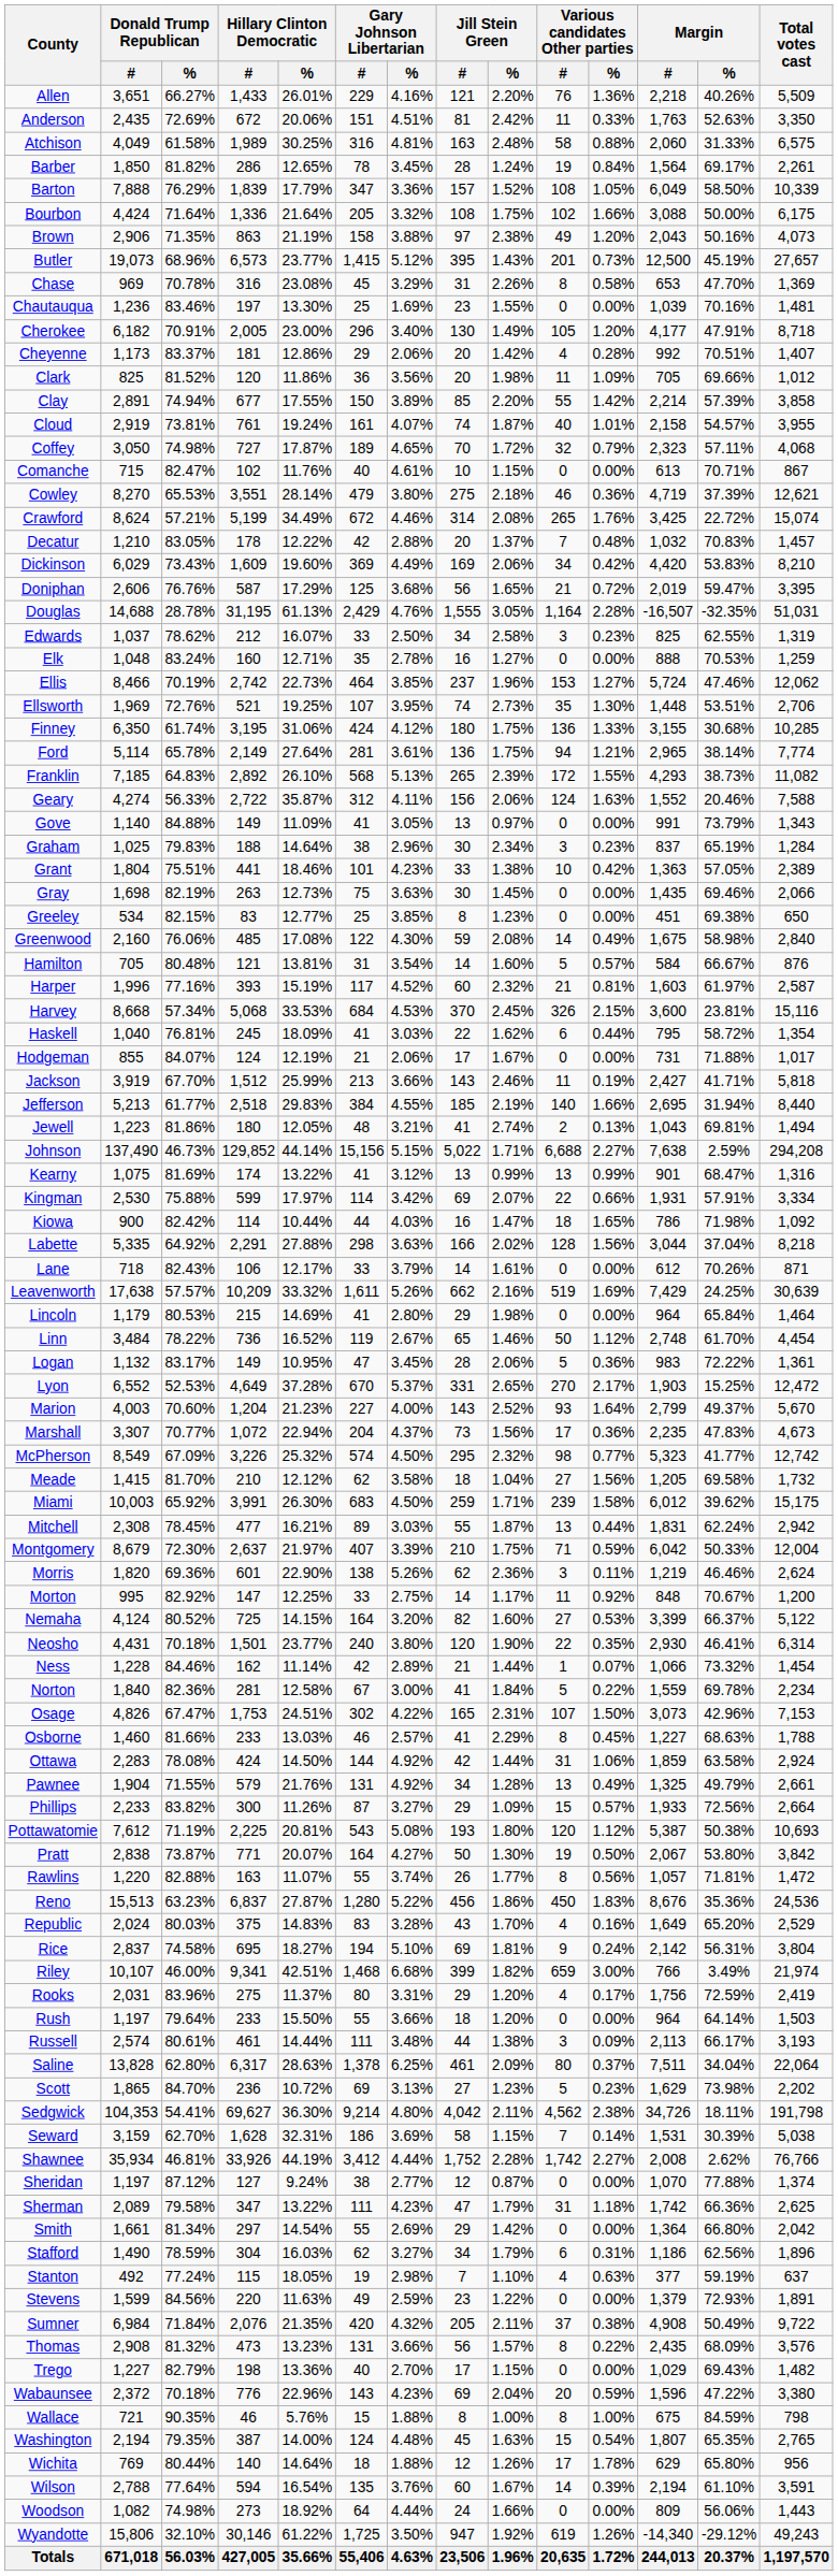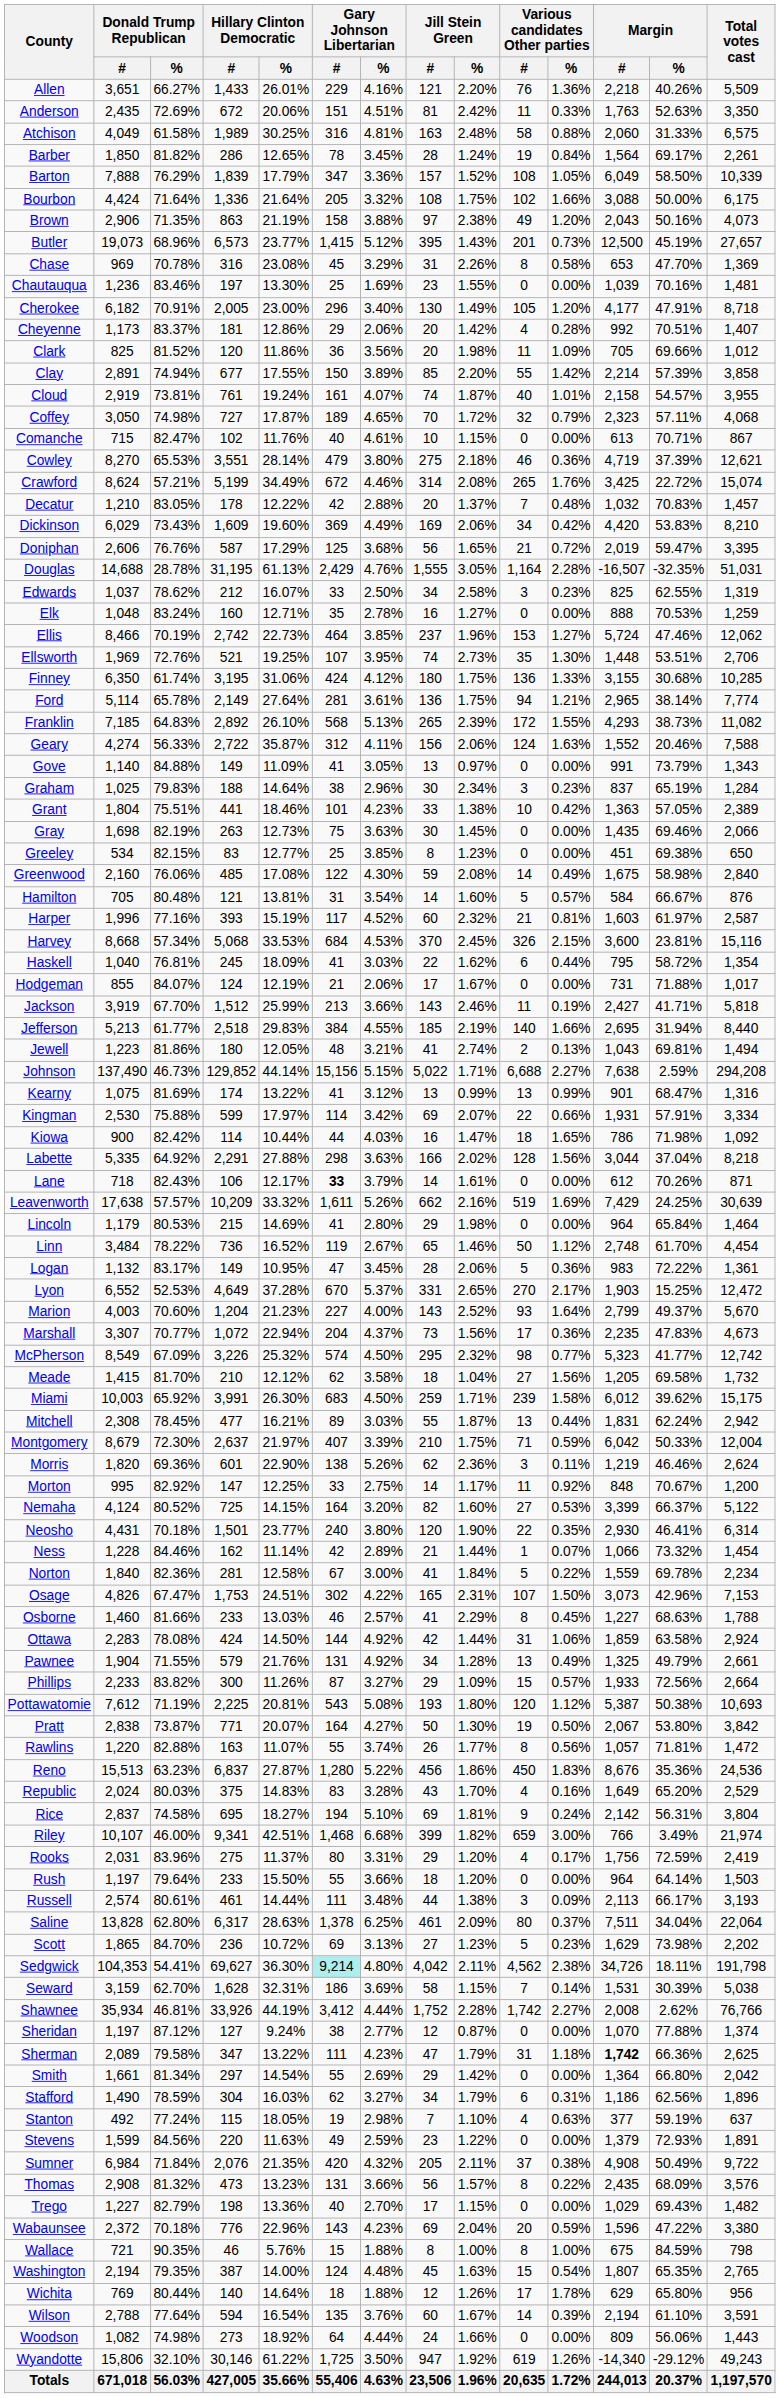Lane | Gary Johnson Libertarian / #: normal -> bold
Sedgwick | Gary Johnson Libertarian / #: no background -> paleturquoise background
Sherman | Margin / #: normal -> bold
